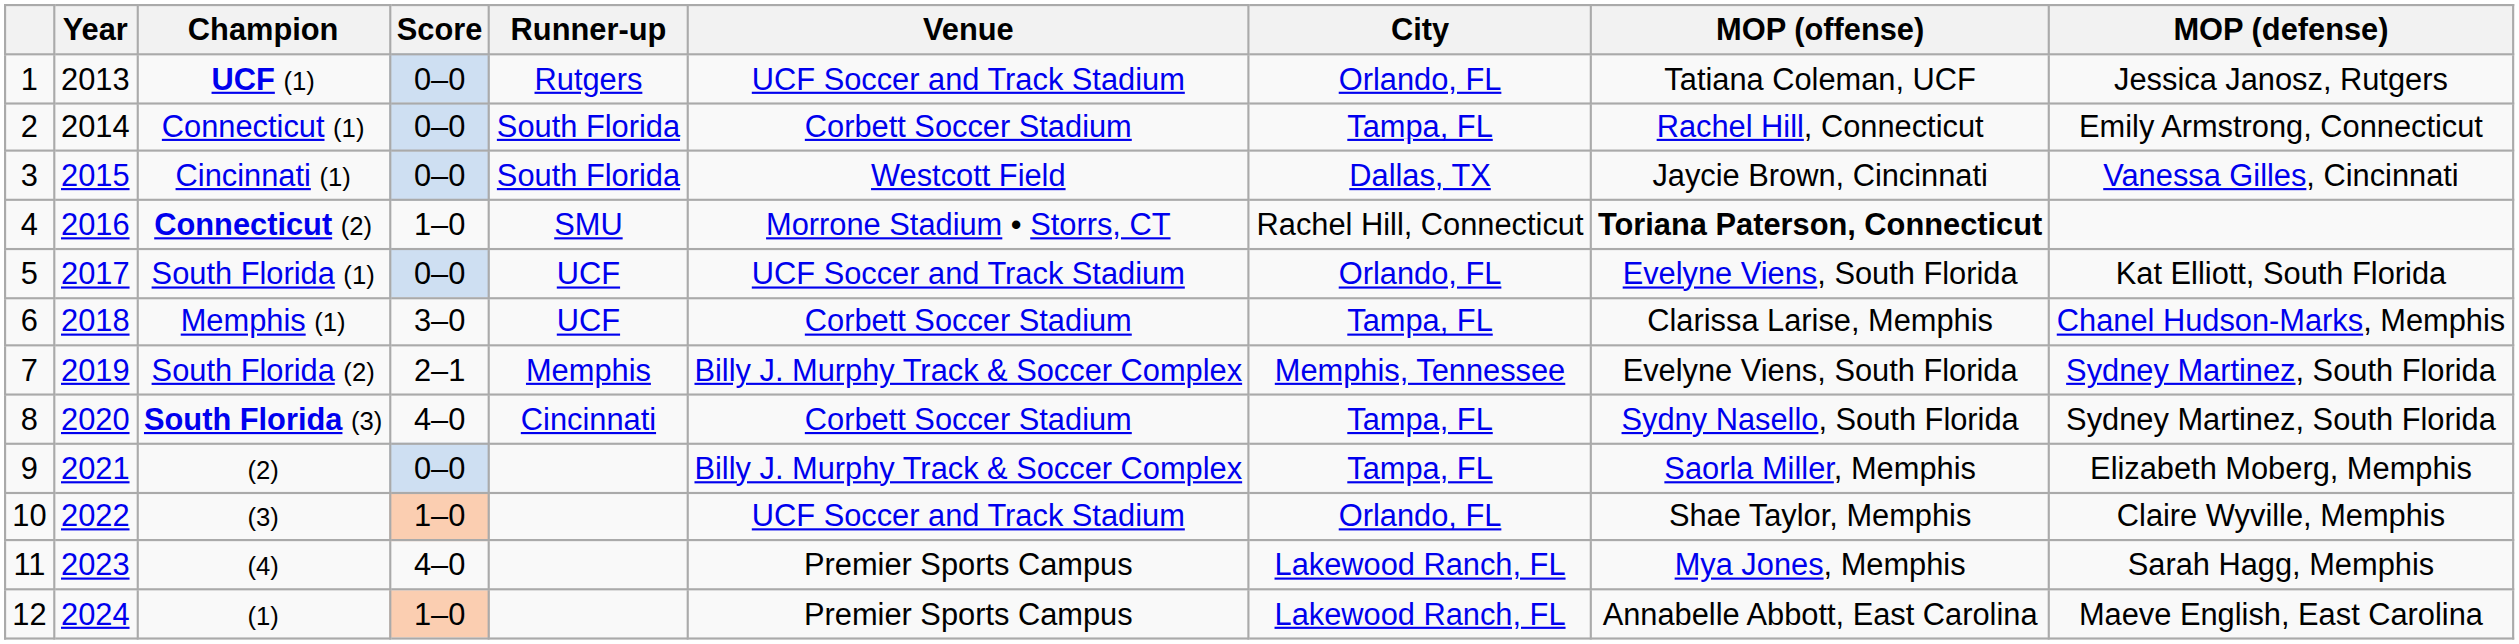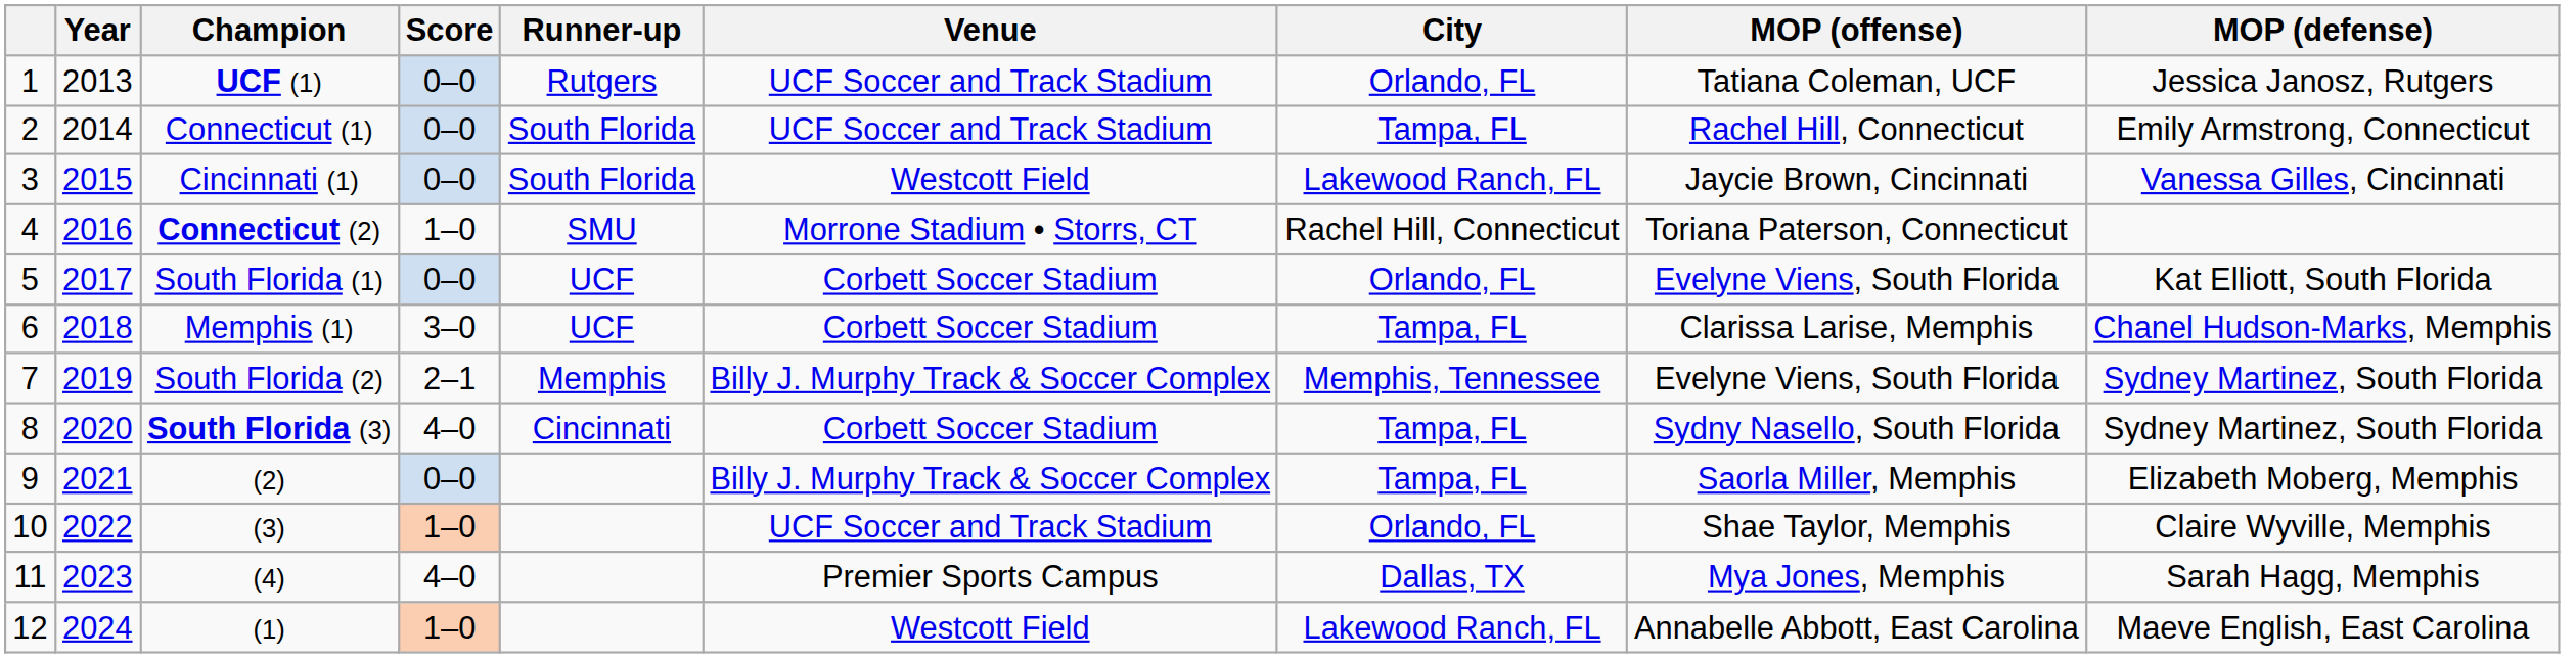Connecticut (1) | Venue: Corbett Soccer Stadium -> UCF Soccer and Track Stadium
Cincinnati (1) | City: Dallas, TX -> Lakewood Ranch, FL
Connecticut (2) | MOP (offense): bold -> normal
South Florida (1) | Venue: UCF Soccer and Track Stadium -> Corbett Soccer Stadium
(4) | City: Lakewood Ranch, FL -> Dallas, TX
(1) | Venue: Premier Sports Campus -> Westcott Field
